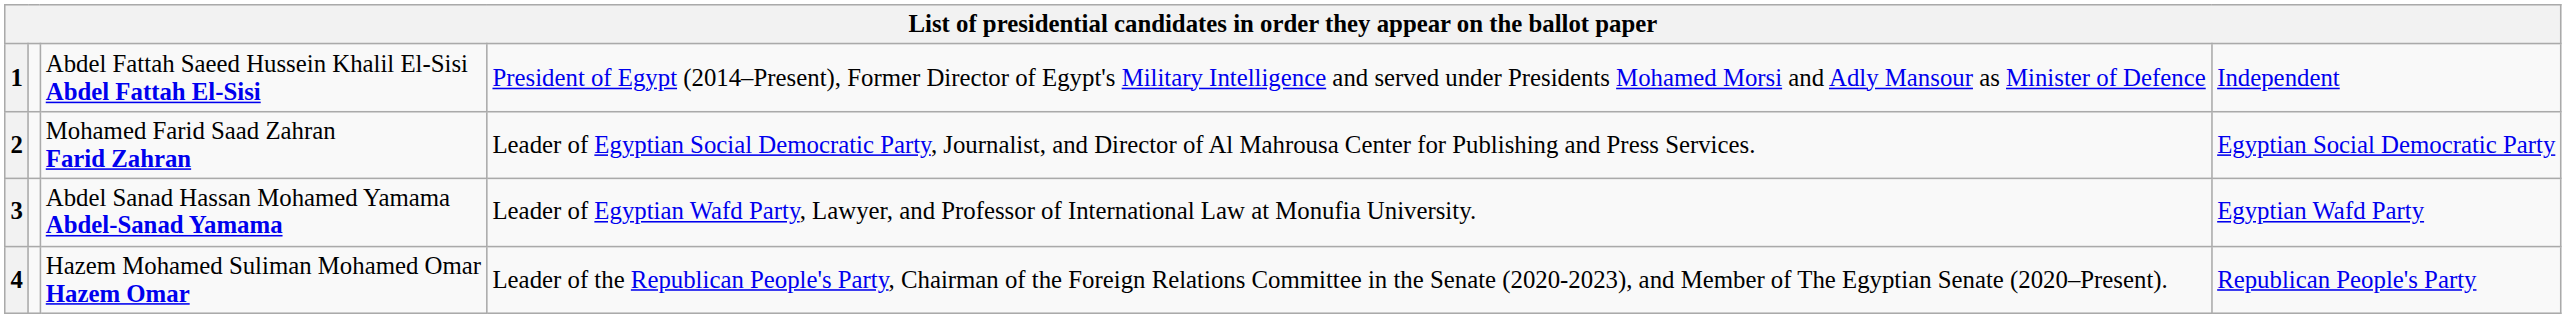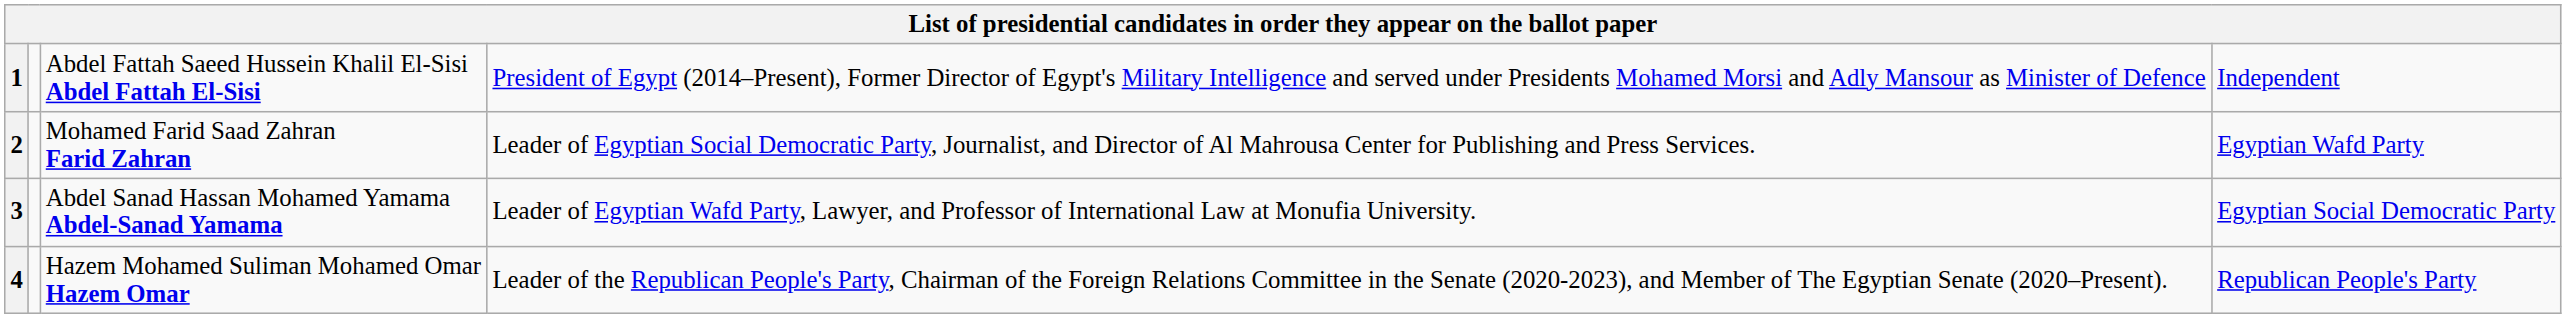2 | column 5: Egyptian Social Democratic Party -> Egyptian Wafd Party
3 | column 5: Egyptian Wafd Party -> Egyptian Social Democratic Party
